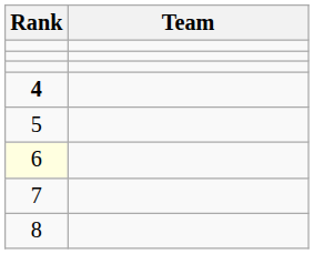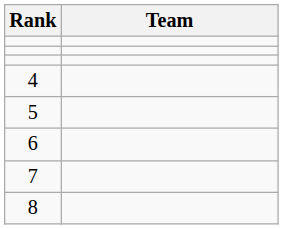row 5 | Rank: bold -> normal
row 7 | Rank: lightyellow background -> no background
